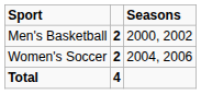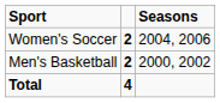rows swapped: Men's Basketball <-> Women's Soccer
